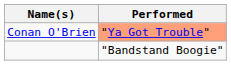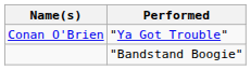Conan O'Brien | Performed: lightsalmon background -> no background
